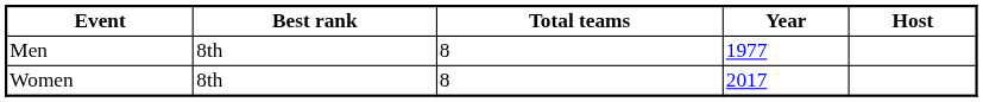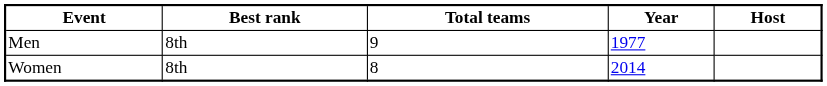Men | Total teams: 8 -> 9
Women | Year: 2017 -> 2014
